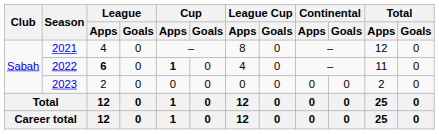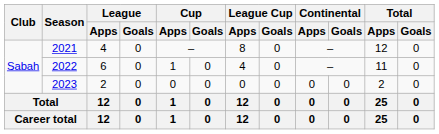2022 | League / Apps: bold -> normal
2022 | Cup / Apps: bold -> normal
